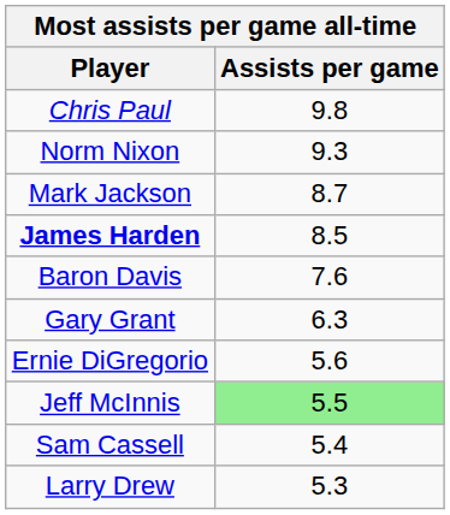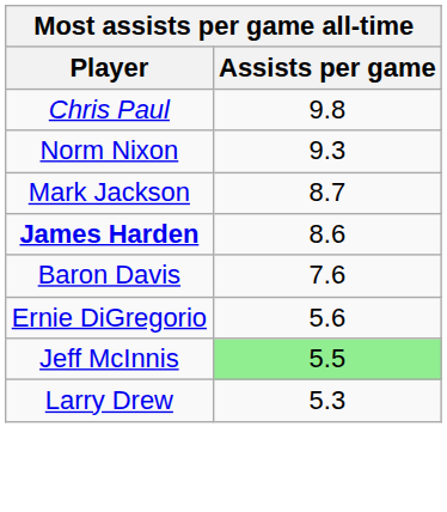James Harden | Assists per game: 8.5 -> 8.6
- row: Gary Grant | 6.3
- row: Sam Cassell | 5.4
